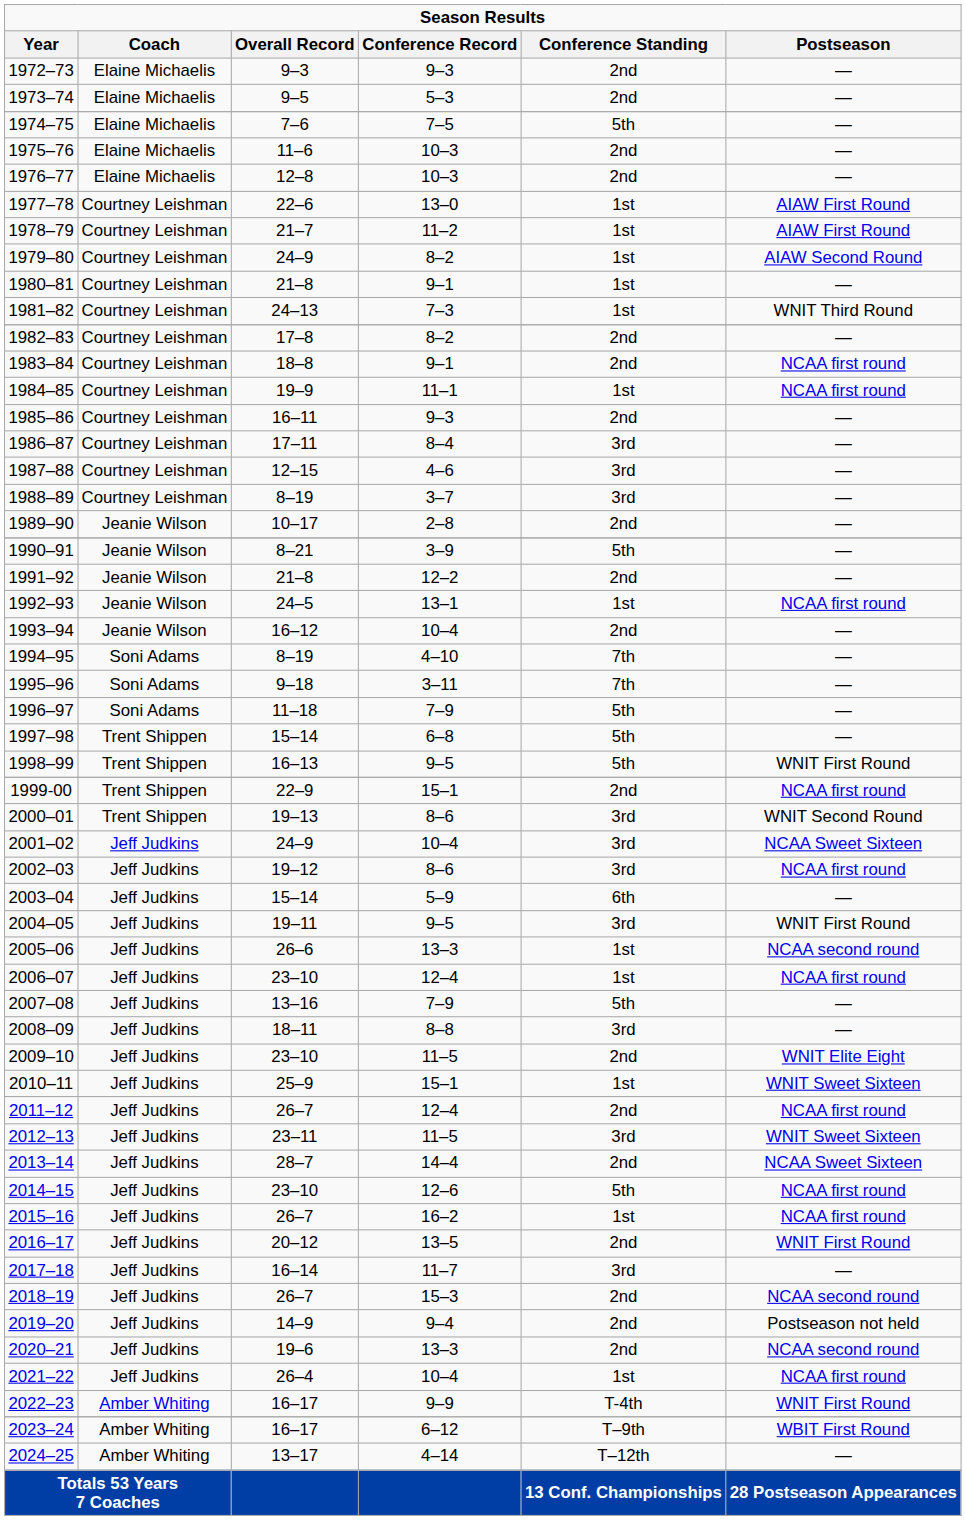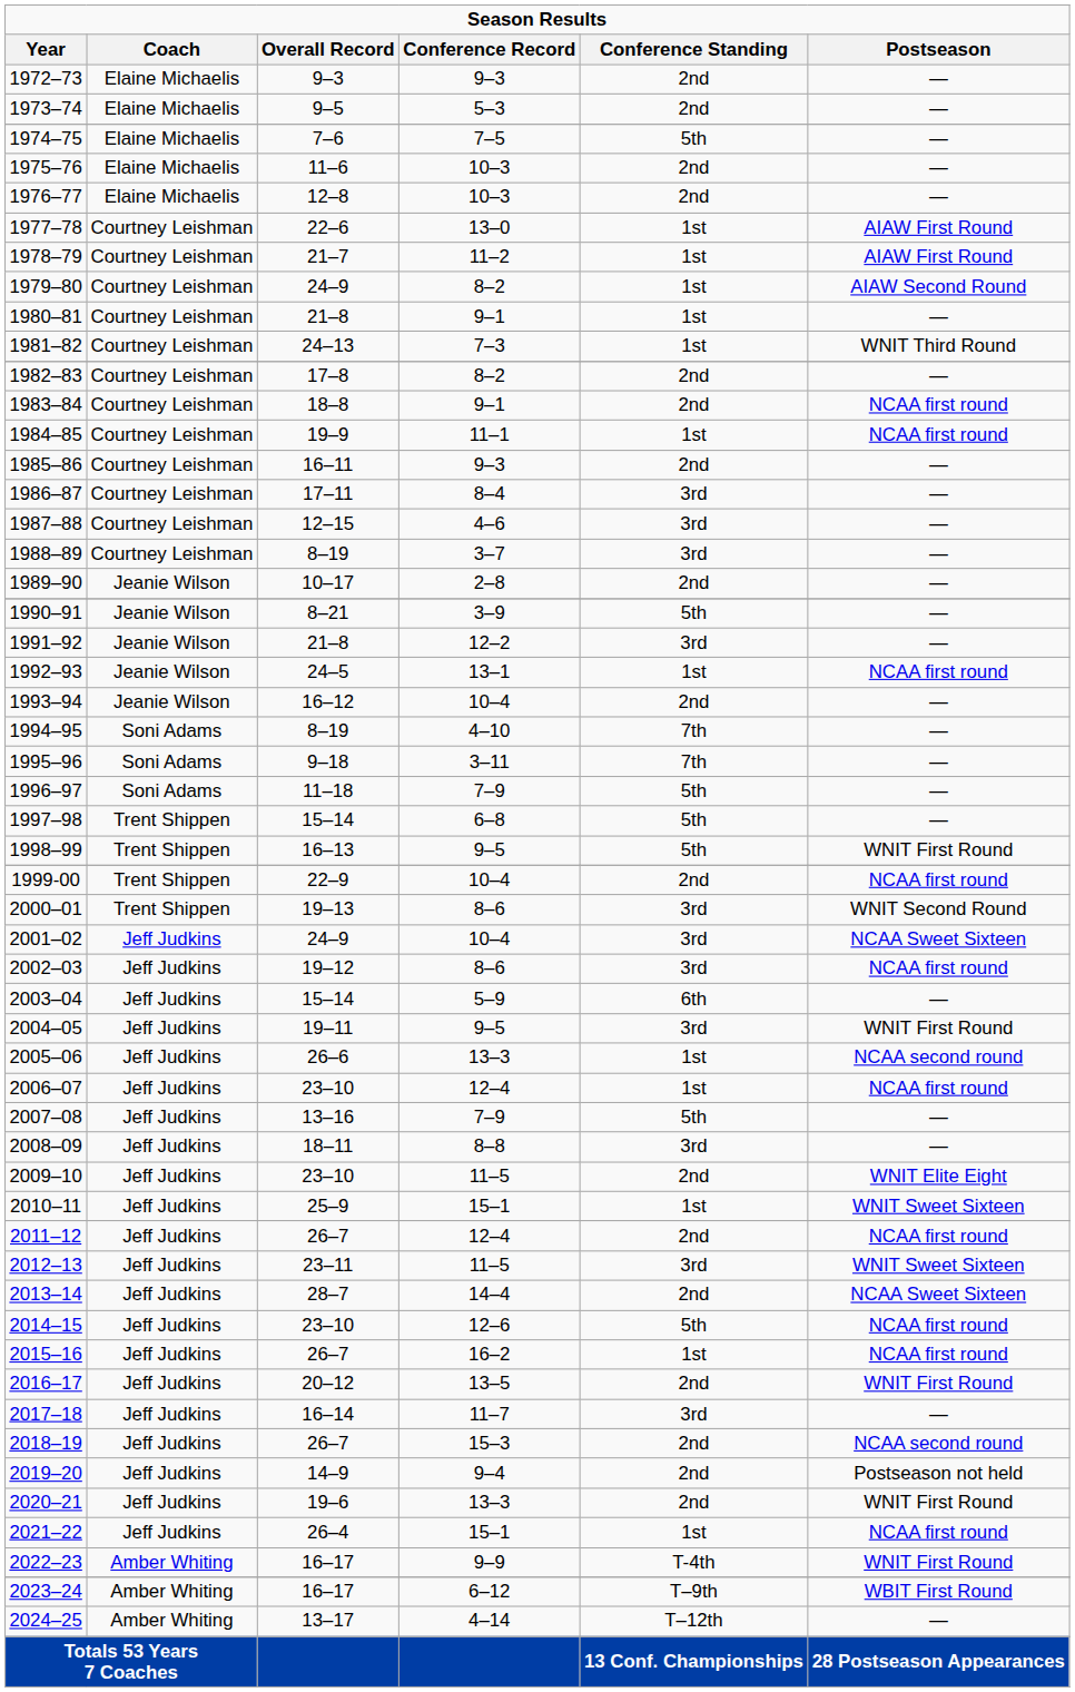1991–92 | Conference Standing: 2nd -> 3rd
1999-00 | Conference Record: 15–1 -> 10–4
2020–21 | Postseason: NCAA second round -> WNIT First Round
2021–22 | Conference Record: 10–4 -> 15–1
